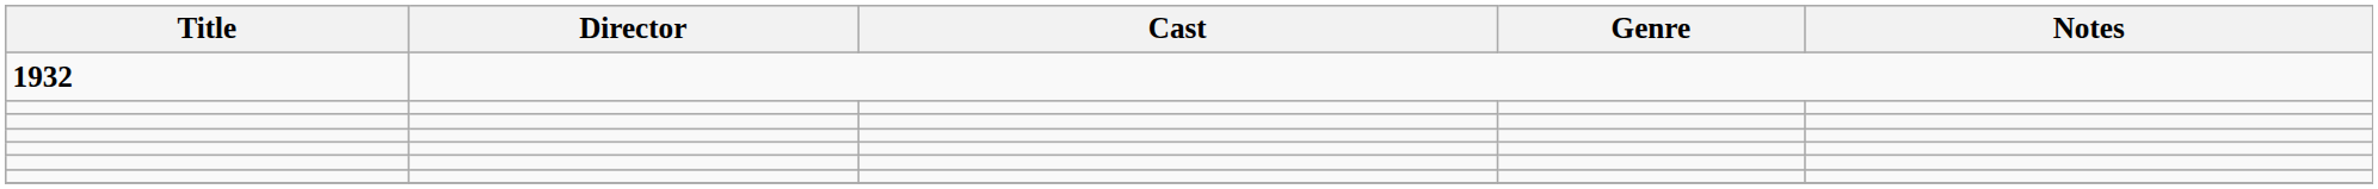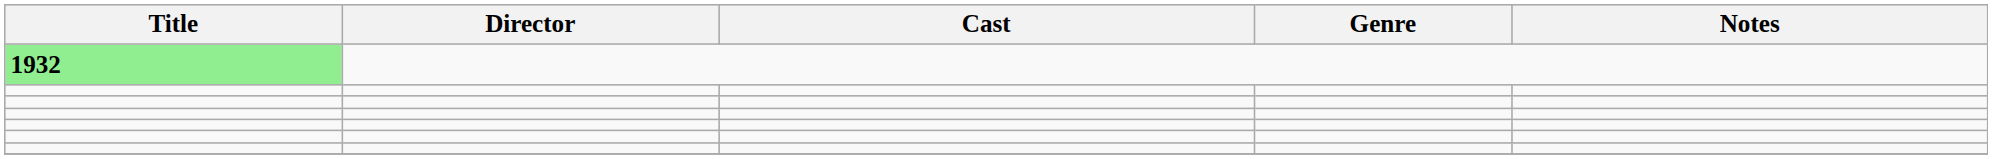1932 | Title: no background -> lightgreen background
